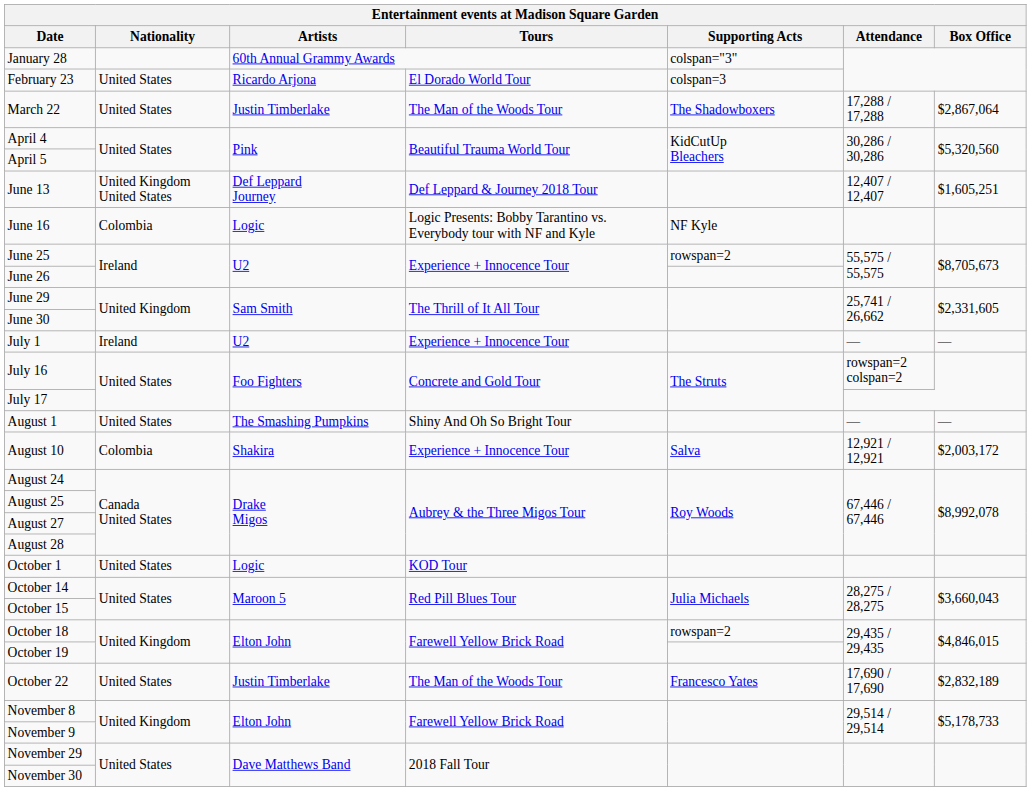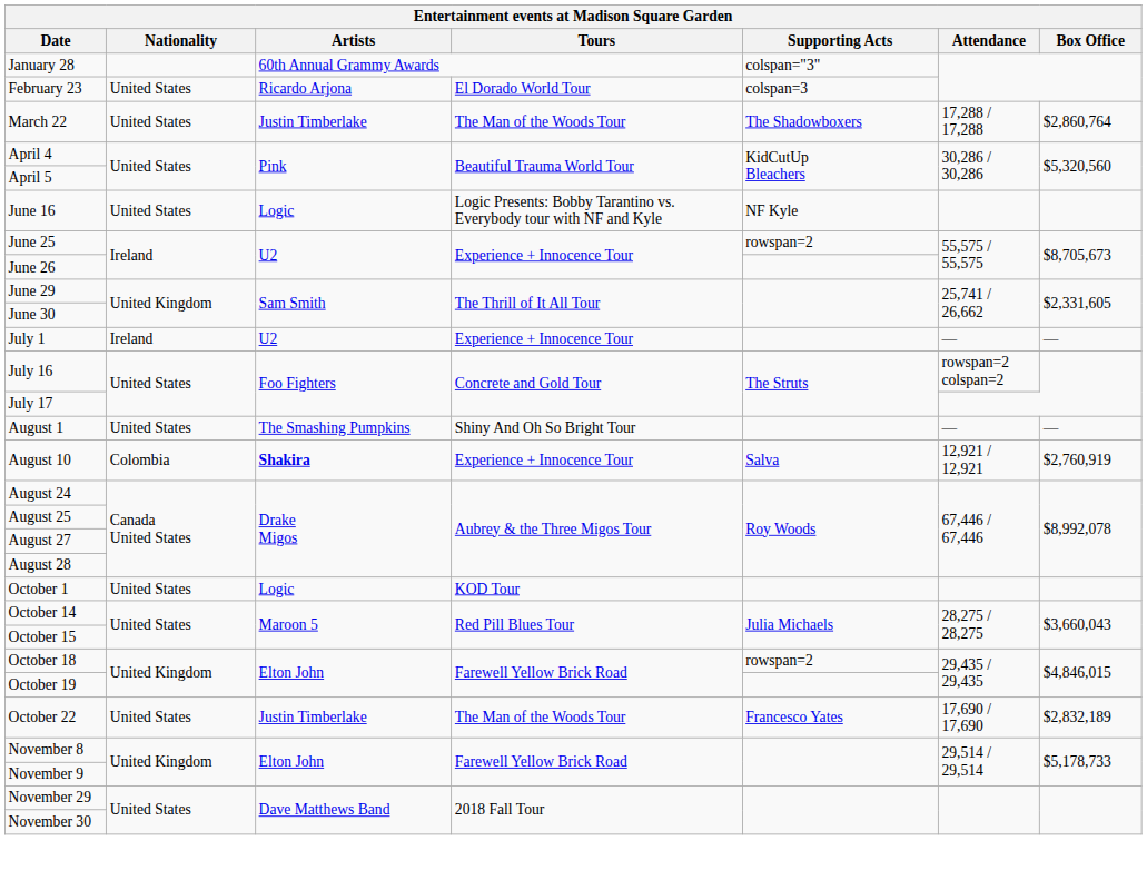March 22 | Box Office: $2,867,064 -> $2,860,764
- row: June 13 | United Kingdom United States | Def Leppard Journey | Def Leppard & Journey 2018 Tour | 12,407 / 12,407 | $1,605,251
June 16 | Nationality: Colombia -> United States
August 10 | Artists: normal -> bold
August 10 | Box Office: $2,003,172 -> $2,760,919
